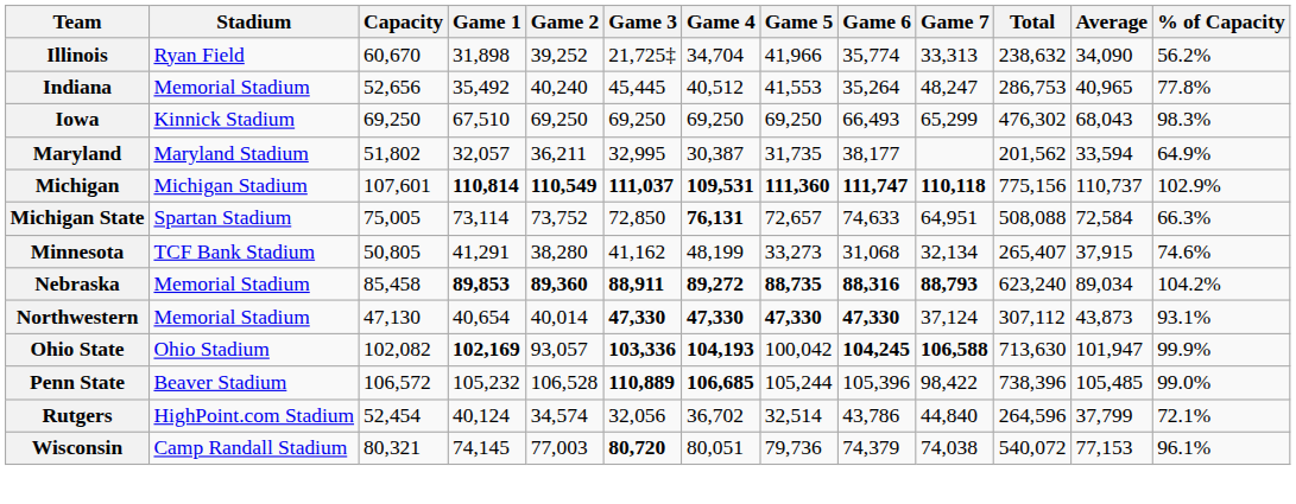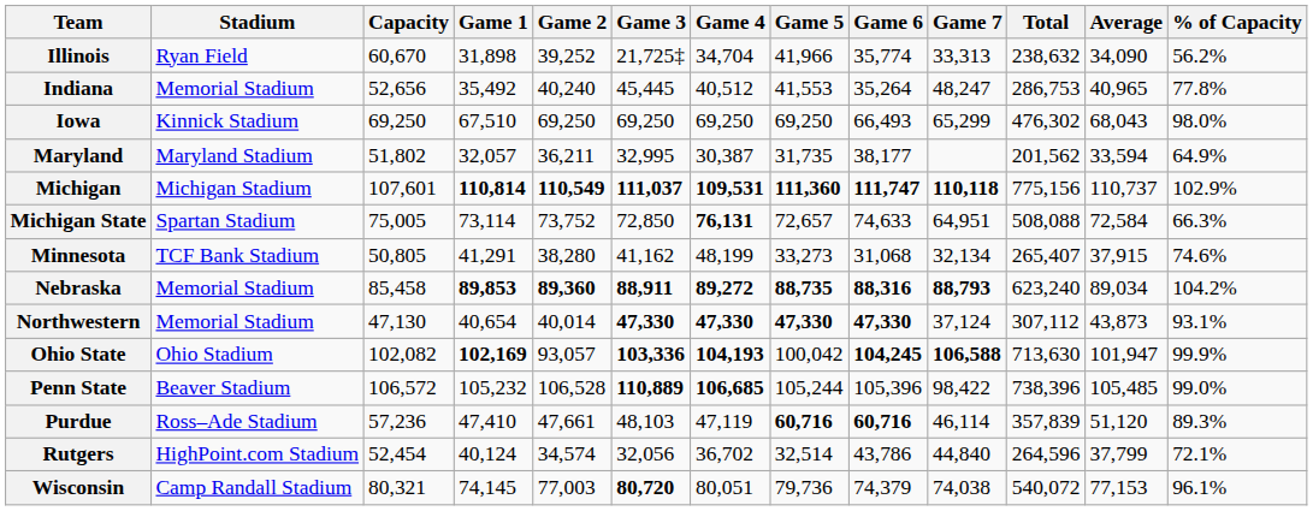Iowa | % of Capacity: 98.3% -> 98.0%
+ row: Purdue | Ross–Ade Stadium | 57,236 | 47,410 | 47,661 | 48,103 | 47,119 | 60,716 | 60,716 | 46,114 | 357,839 | 51,120 | 89.3%
